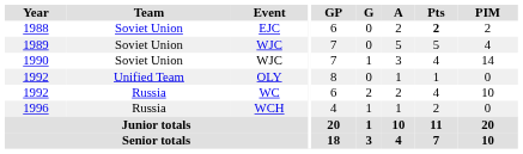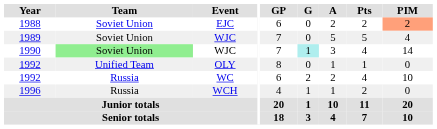1988 | Pts: bold -> normal
1988 | PIM: no background -> lightsalmon background
1990 | Team: no background -> lightgreen background
1990 | G: no background -> paleturquoise background
